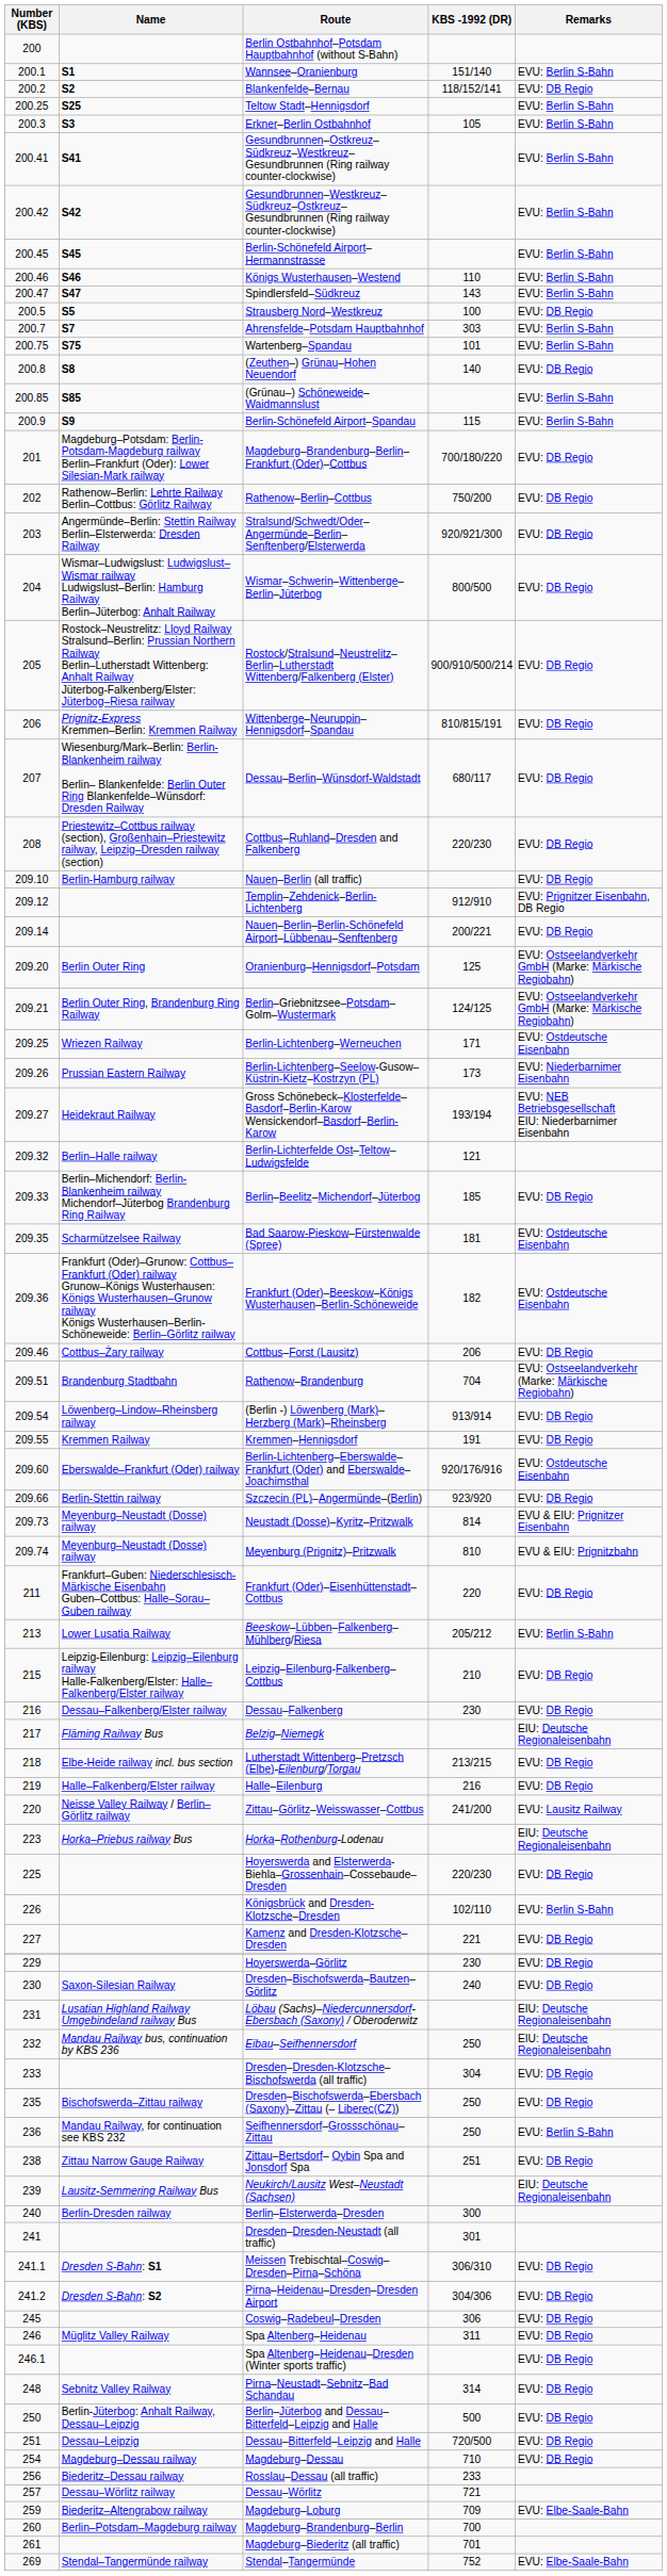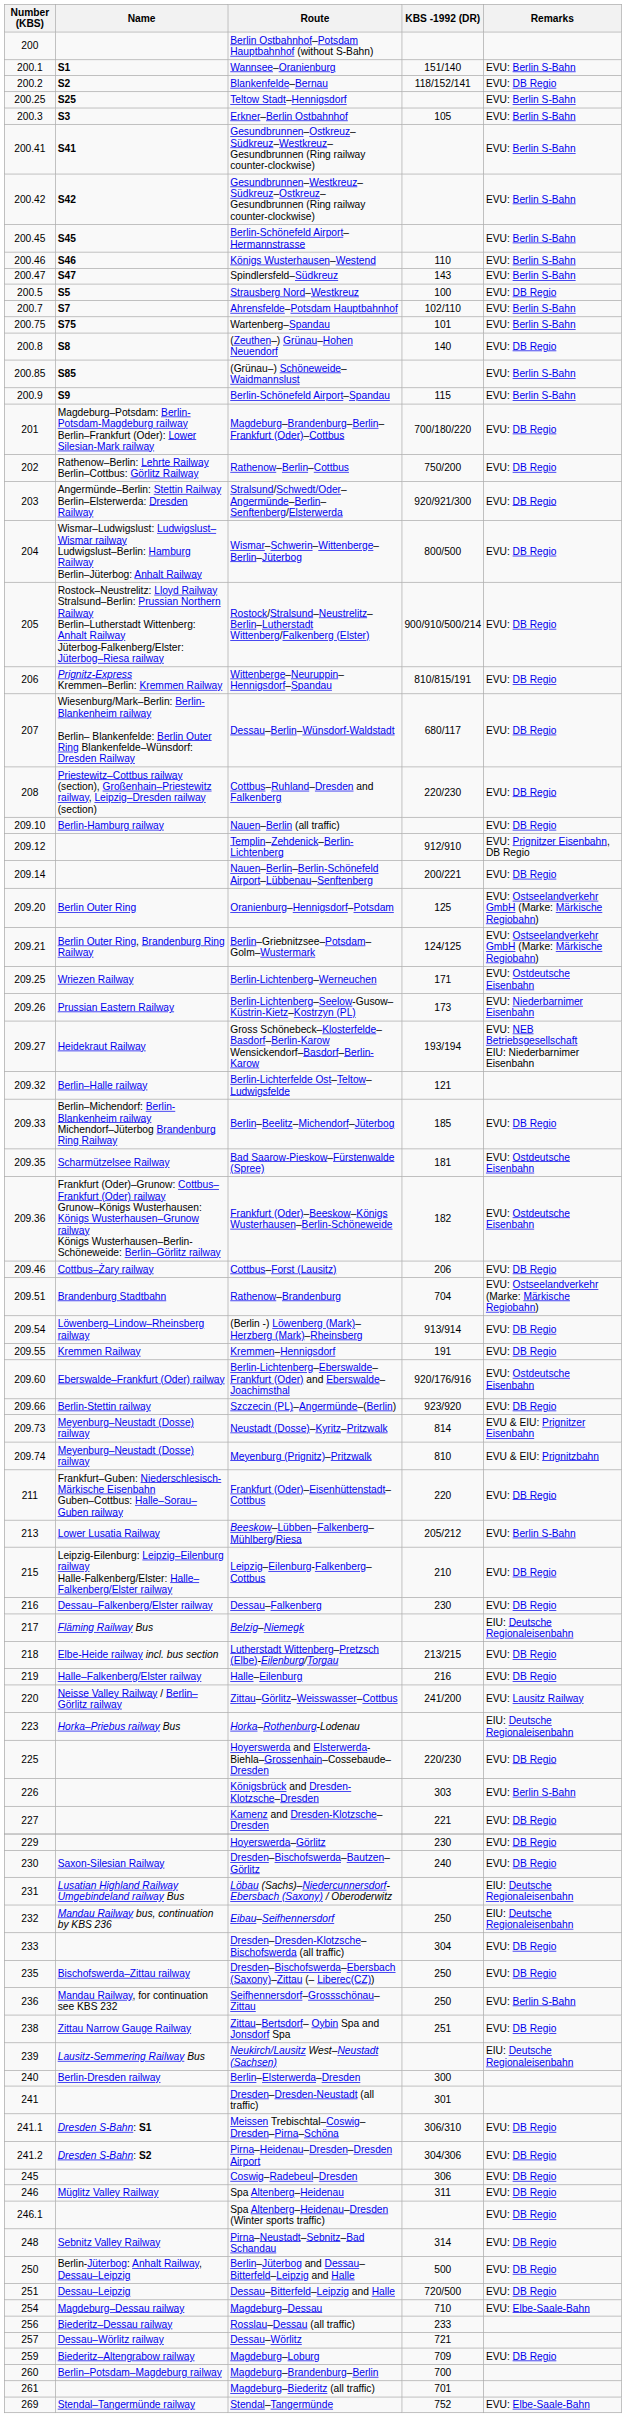Ahrensfelde–Potsdam Hauptbahnhof | KBS -1992 (DR): 303 -> 102/110
Königsbrück and Dresden-Klotzsche–Dresden | KBS -1992 (DR): 102/110 -> 303
Magdeburg–Dessau | Remarks: EVU: DB Regio -> EVU: Elbe-Saale-Bahn
Magdeburg–Loburg | Remarks: EVU: Elbe-Saale-Bahn -> EVU: DB Regio
